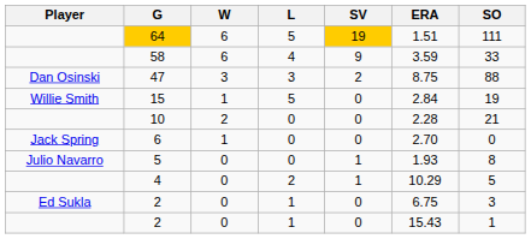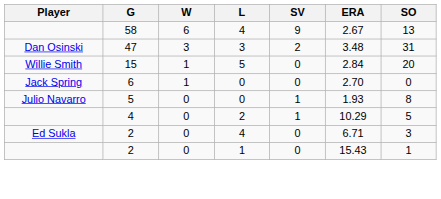- row: 64 | 6 | 5 | 19 | 1.51 | 111
58 | ERA: 3.59 -> 2.67
58 | SO: 33 -> 13
47 | ERA: 8.75 -> 3.48
47 | SO: 88 -> 31
15 | SO: 19 -> 20
- row: 10 | 2 | 0 | 0 | 2.28 | 21
Ed Sukla / 2 | L: 1 -> 4
Ed Sukla / 2 | ERA: 6.75 -> 6.71
